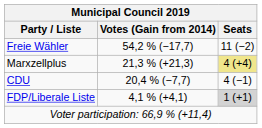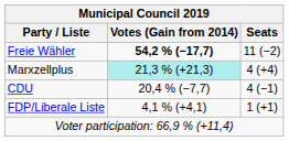Freie Wähler | Votes (Gain from 2014): normal -> bold
Marxzellplus | Votes (Gain from 2014): no background -> paleturquoise background
Marxzellplus | Seats: khaki background -> no background
FDP/Liberale Liste | Seats: lightgrey background -> no background
